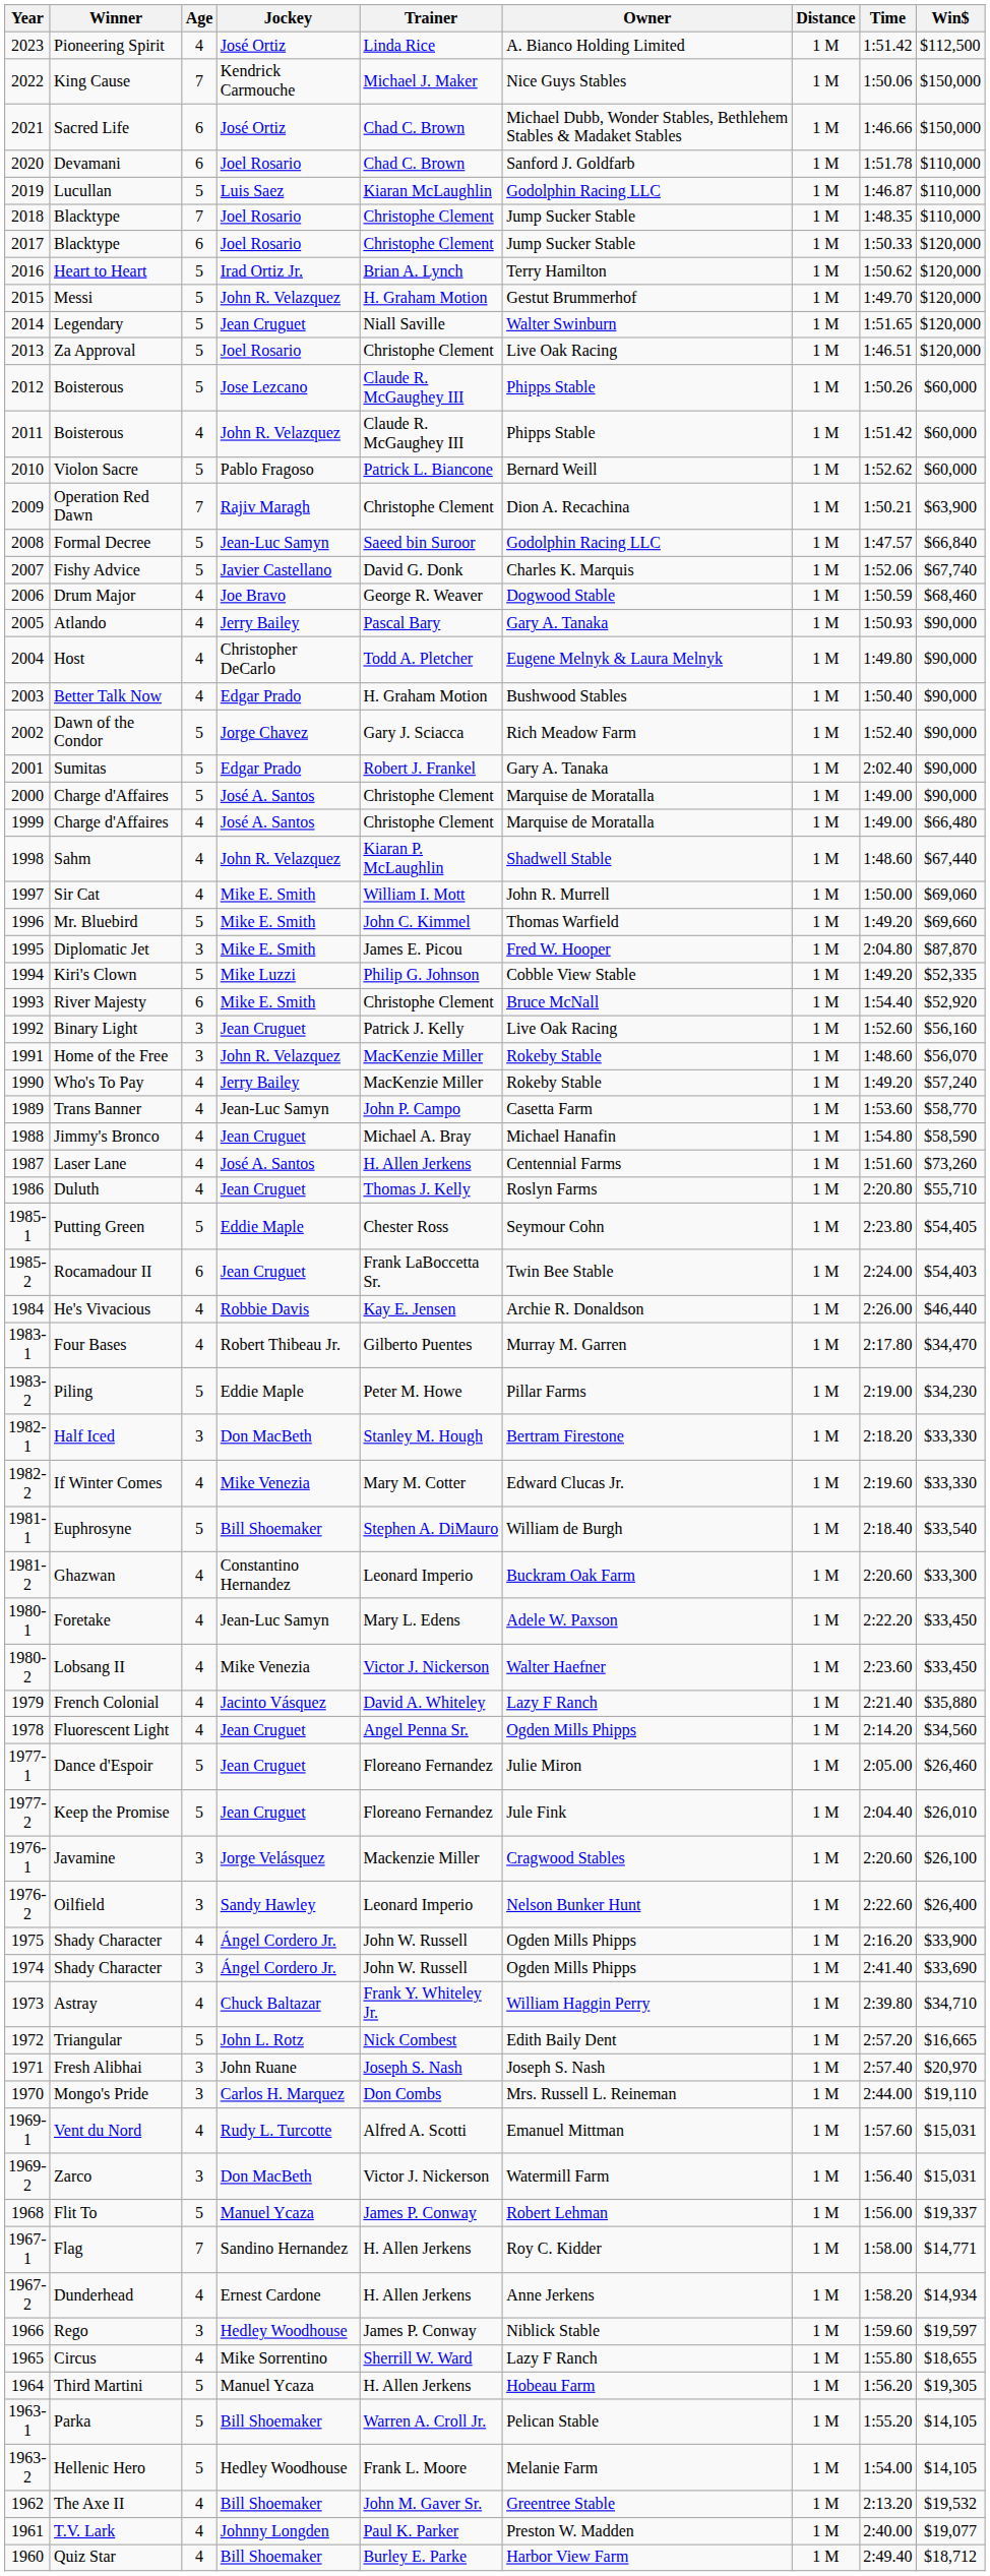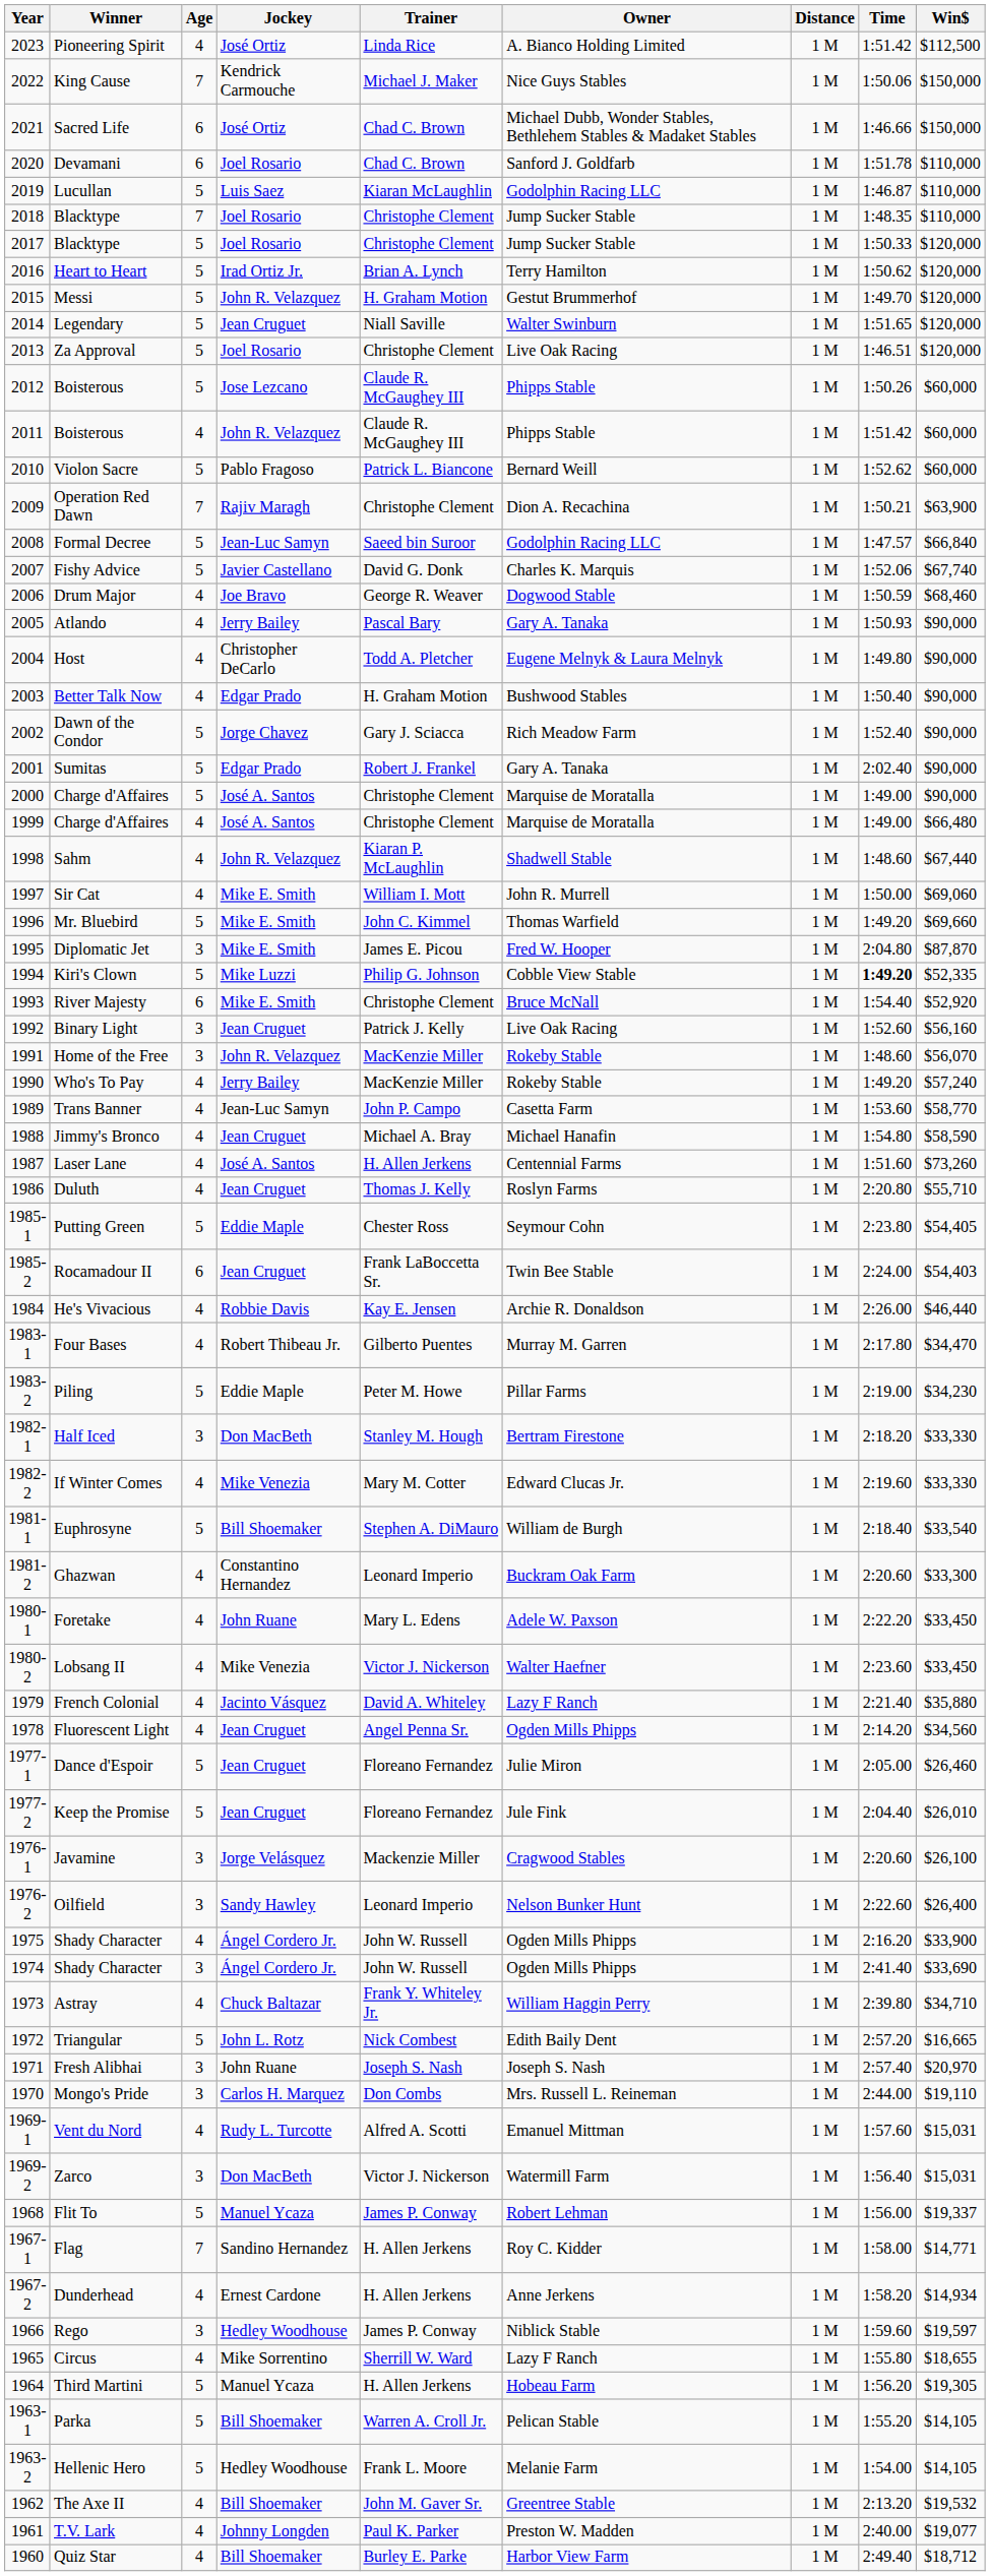2017 / Blacktype | Age: 6 -> 5
Kiri's Clown | Time: normal -> bold
Foretake | Jockey: Jean-Luc Samyn -> John Ruane
